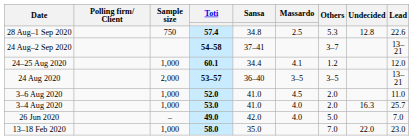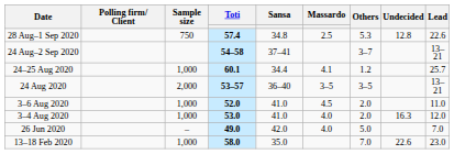24–25 Aug 2020 | Lead: 12.0 -> 25.7
3–4 Aug 2020 | Lead: 25.7 -> 12.0
13–18 Feb 2020 | Undecided: 22.0 -> 22.6
